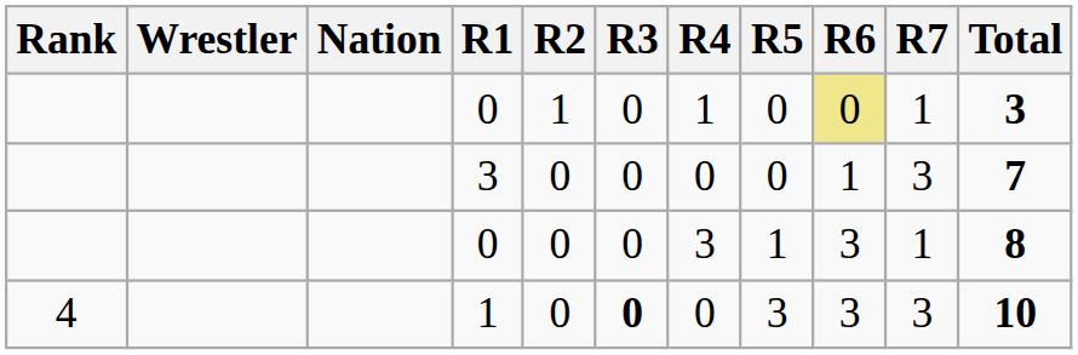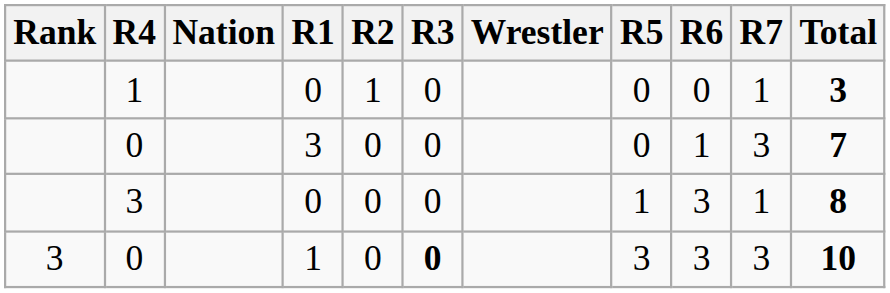columns swapped: Wrestler <-> R4
row 2 | R6: khaki background -> no background
row 5 | Rank: 4 -> 3
